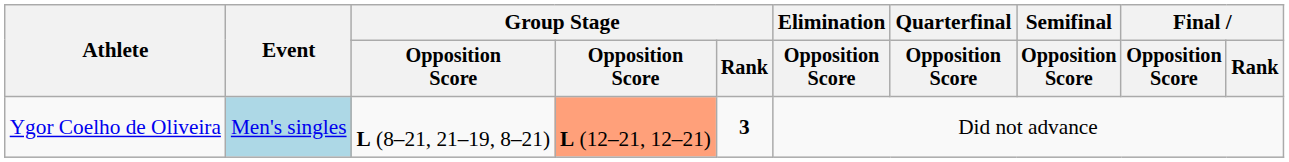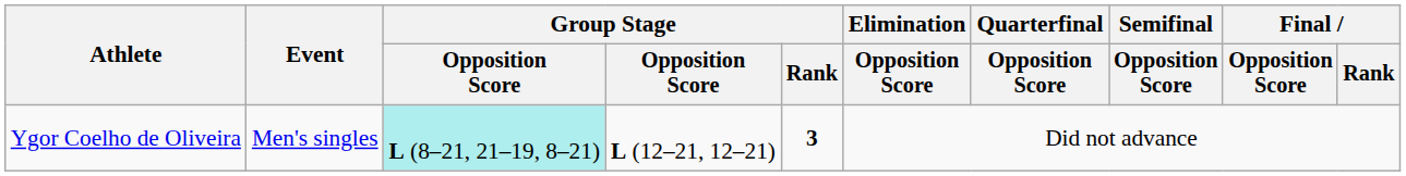Ygor Coelho de Oliveira | Event: lightblue background -> no background
Ygor Coelho de Oliveira | column 3: no background -> paleturquoise background
Ygor Coelho de Oliveira | column 4: lightsalmon background -> no background
